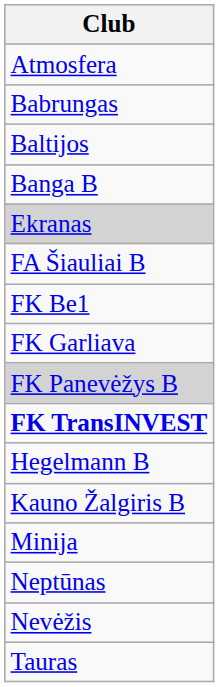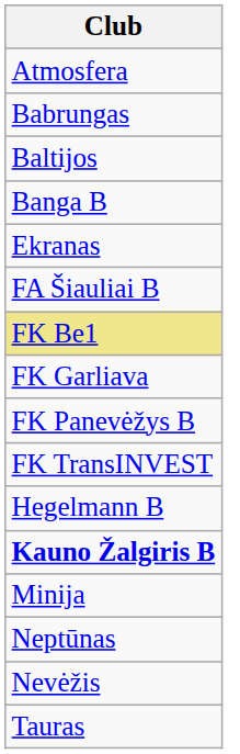row 6 | column 1: lightgrey background -> no background
row 8 | column 1: no background -> khaki background
row 10 | column 1: lightgrey background -> no background
row 11 | column 1: bold -> normal
row 13 | column 1: normal -> bold
